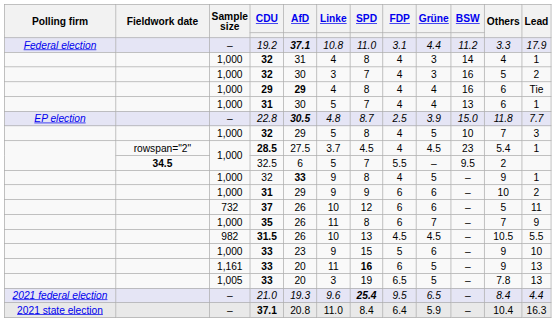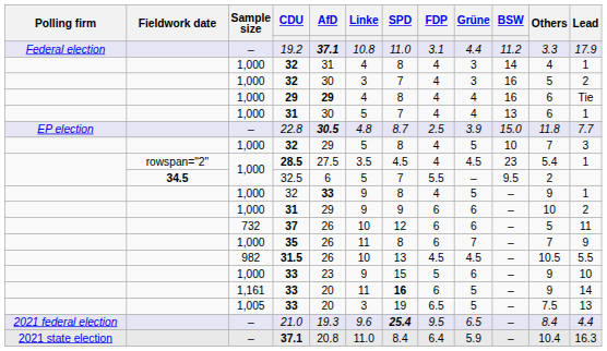28.5 | Linke: 3.7 -> 3.5
1,161 / 33 | Lead: 13 -> 14
1,005 / 33 | Others: 7.8 -> 7.5
